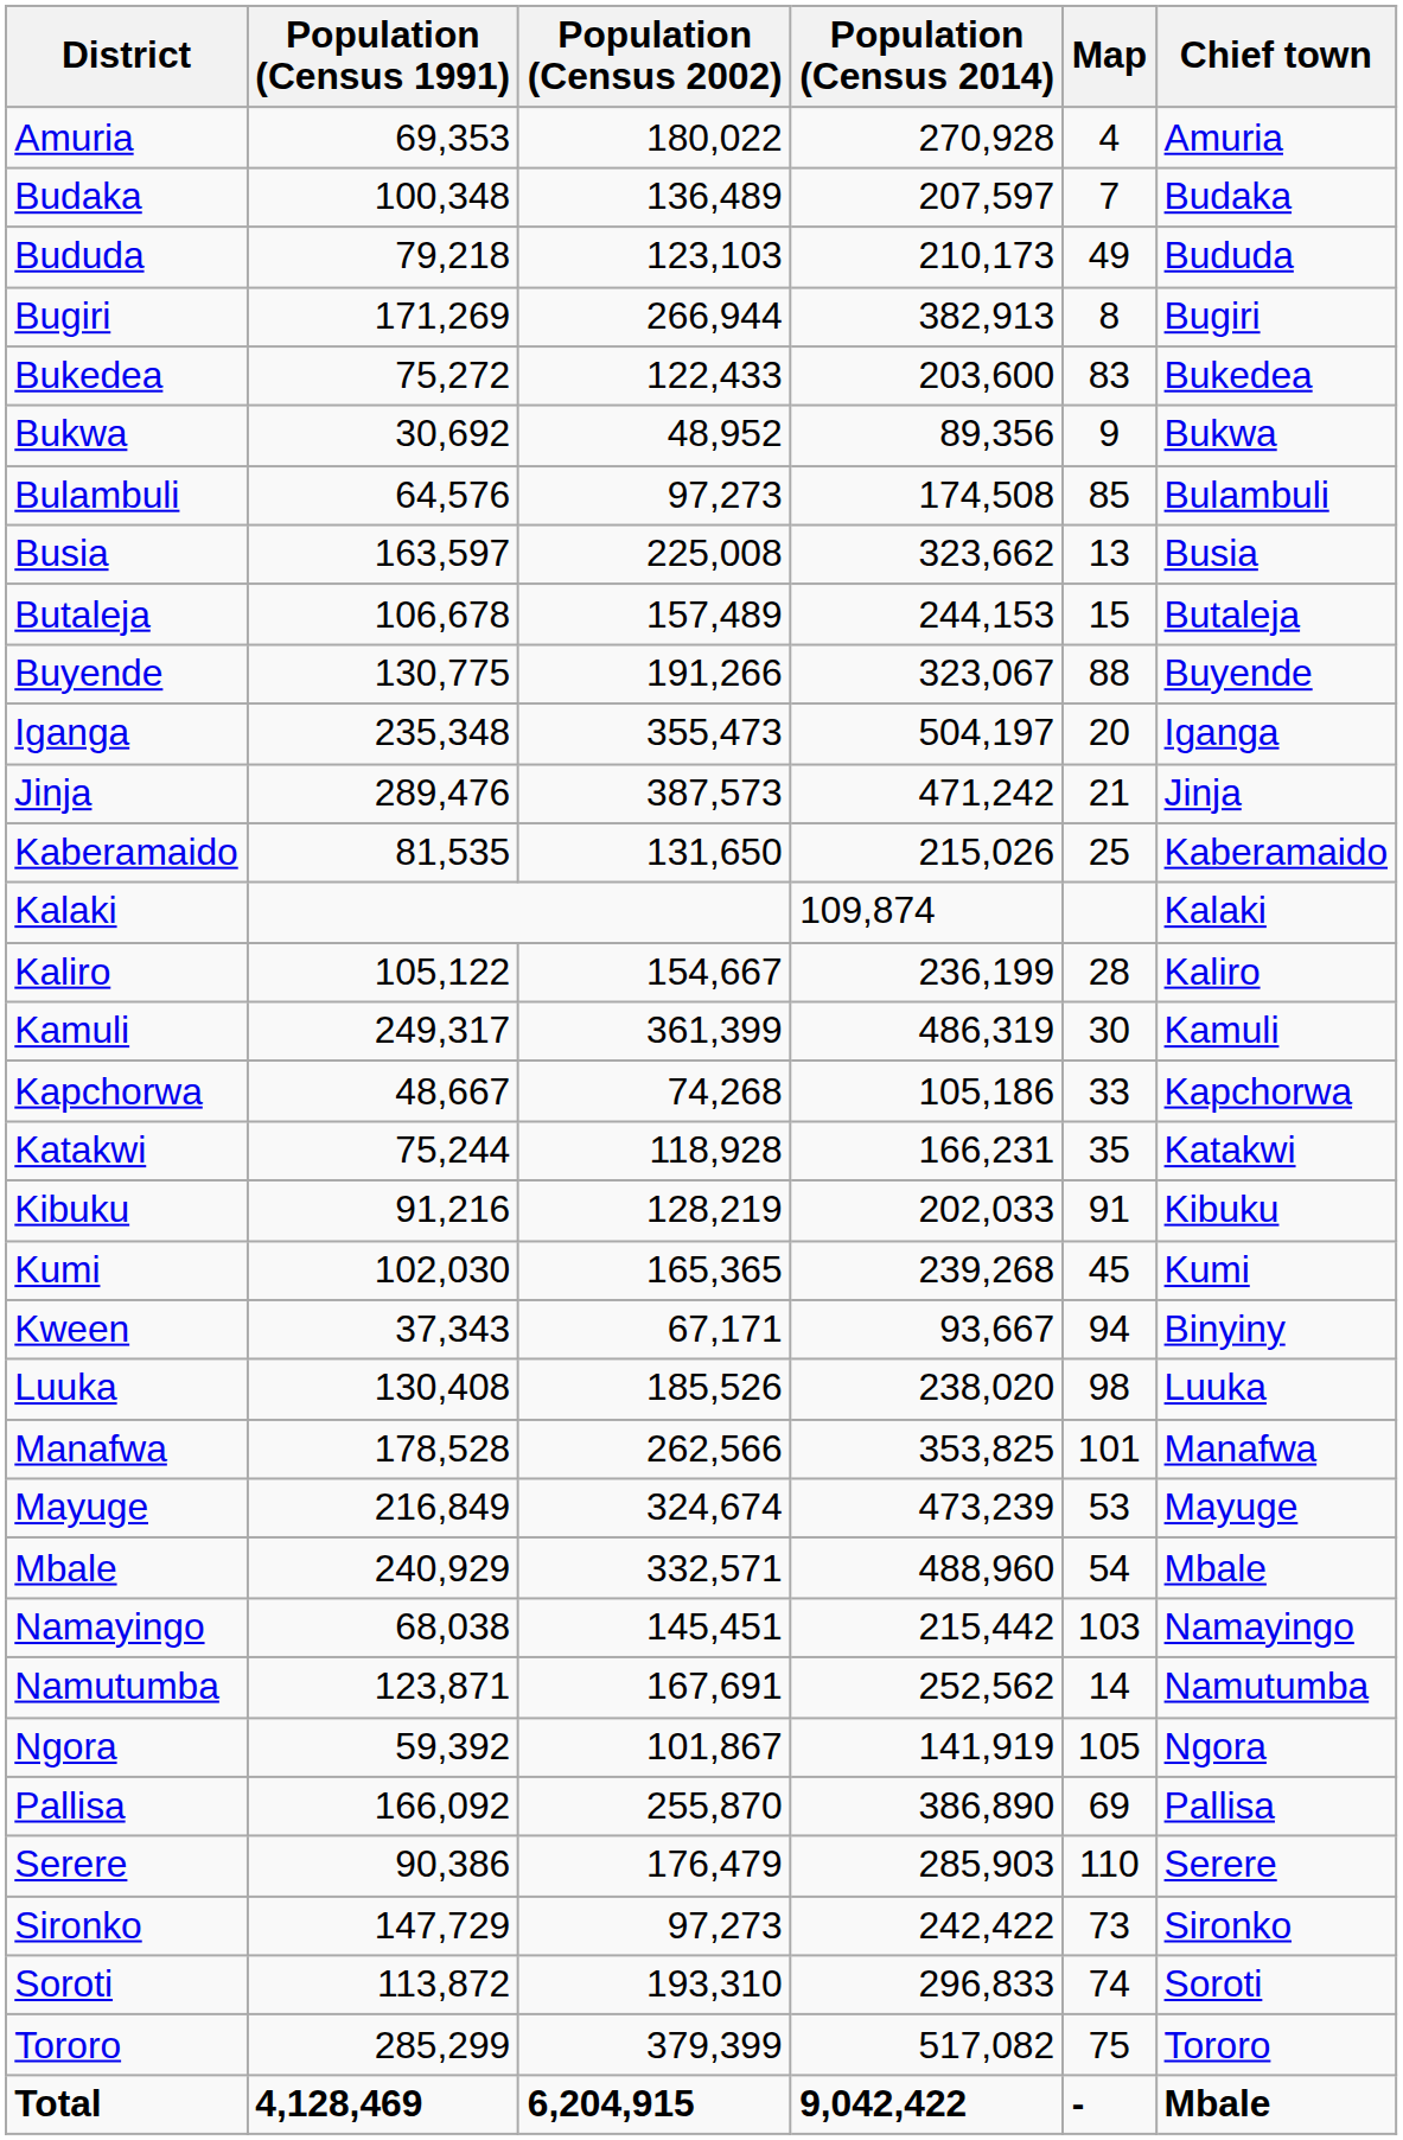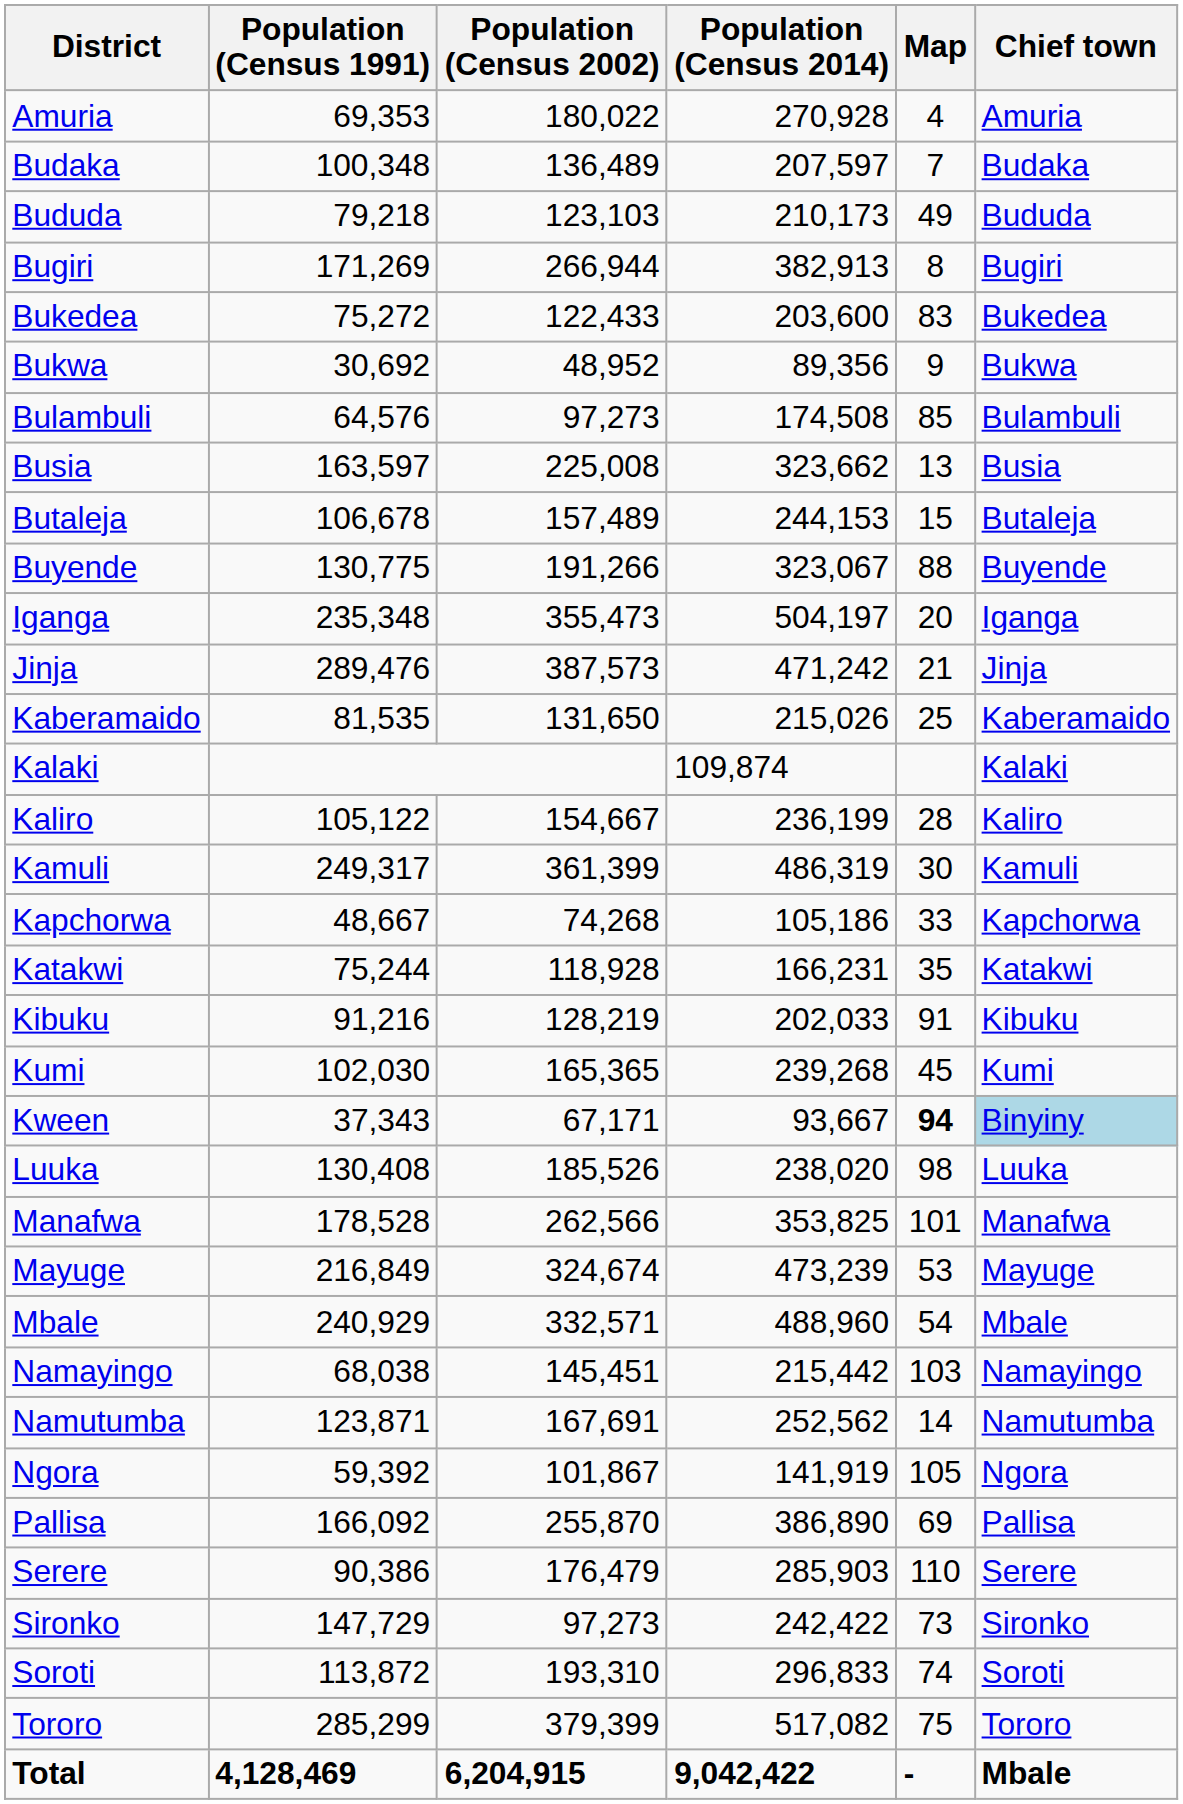Kween | Map: normal -> bold
Kween | Chief town: no background -> lightblue background
